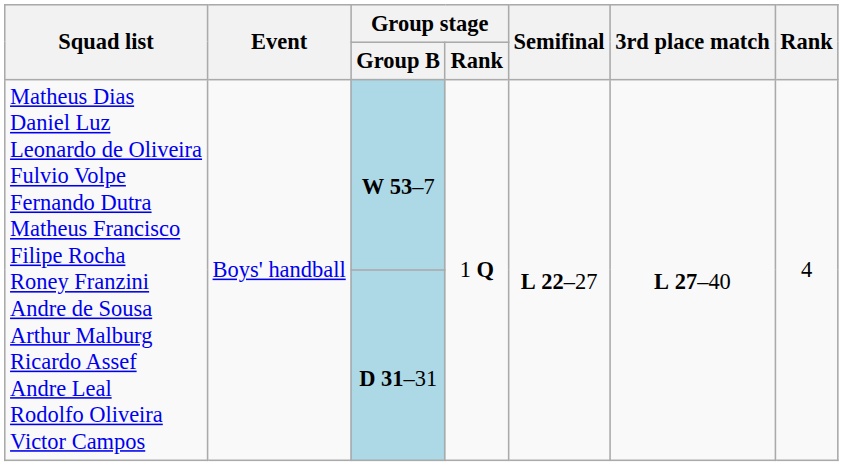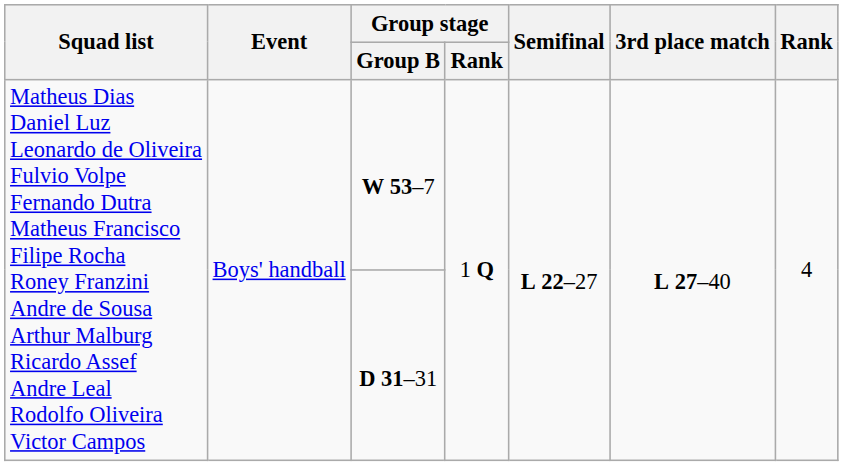W 53–7 | Group stage / Group B: lightblue background -> no background
D 31–31 | Group stage / Group B: lightblue background -> no background
